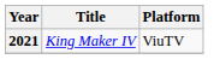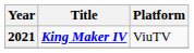2021 | Title: normal -> bold
